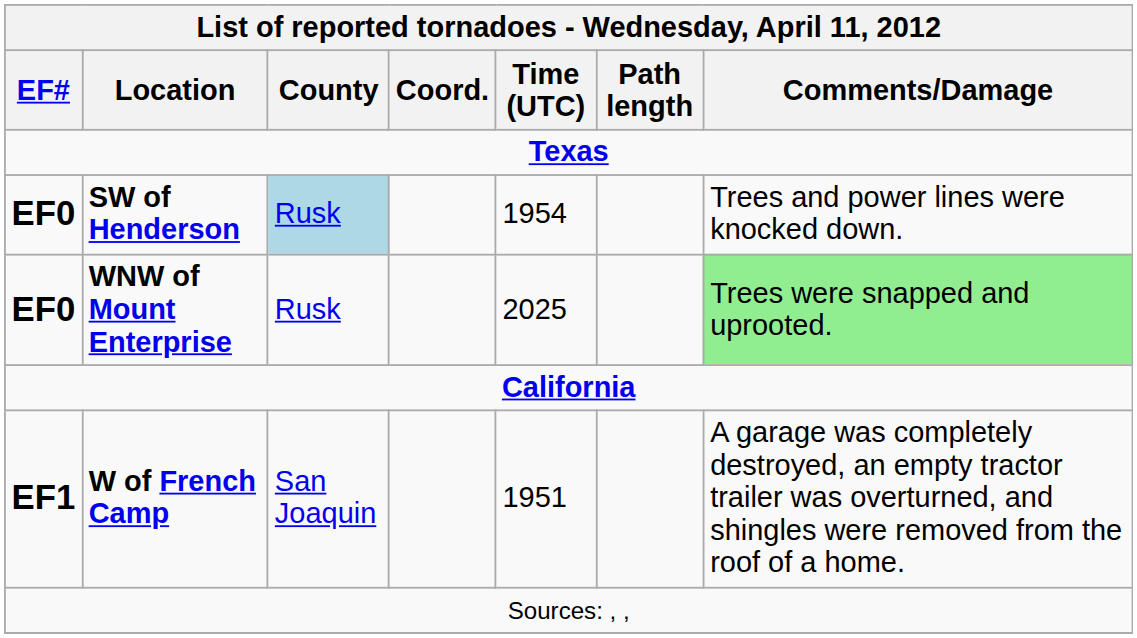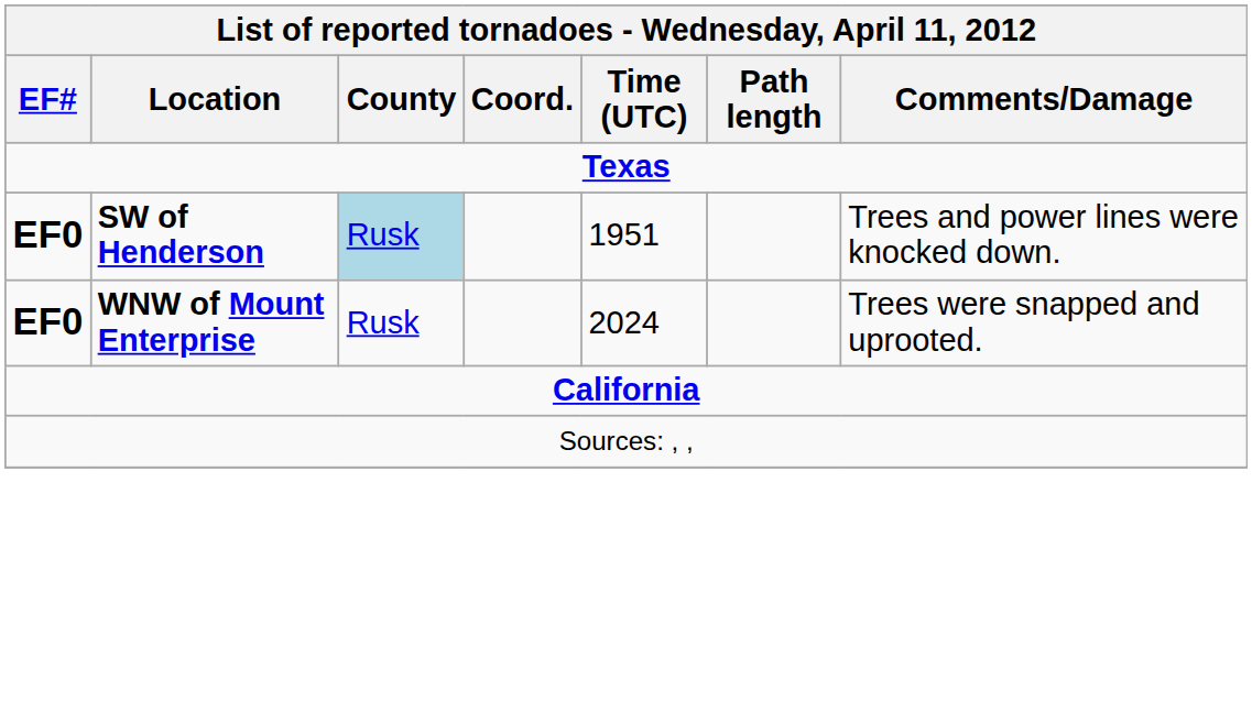SW of Henderson | Time (UTC): 1954 -> 1951
WNW of Mount Enterprise | Time (UTC): 2025 -> 2024
WNW of Mount Enterprise | Comments/Damage: lightgreen background -> no background
- row: EF1 | W of French Camp | San Joaquin | 1951 | A garage was completely destroyed, an empty tractor trailer was overturned, and shingles were removed from the roof of a home.
